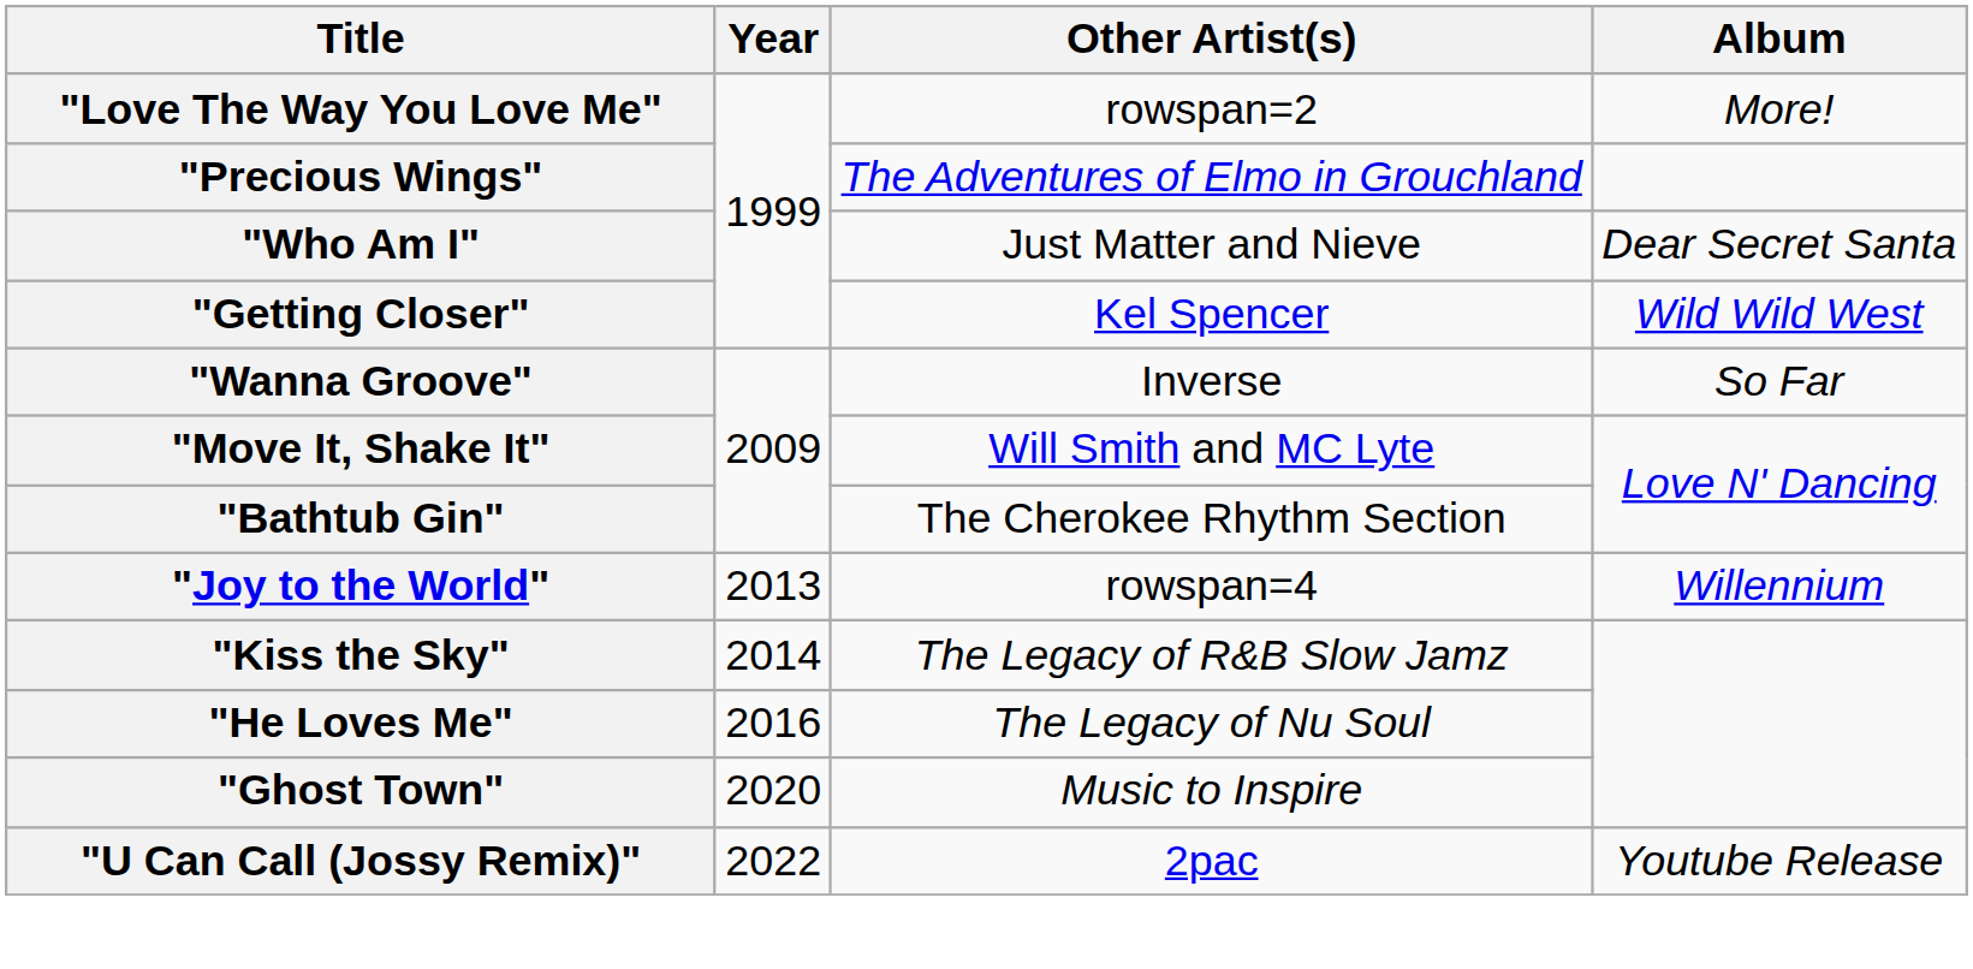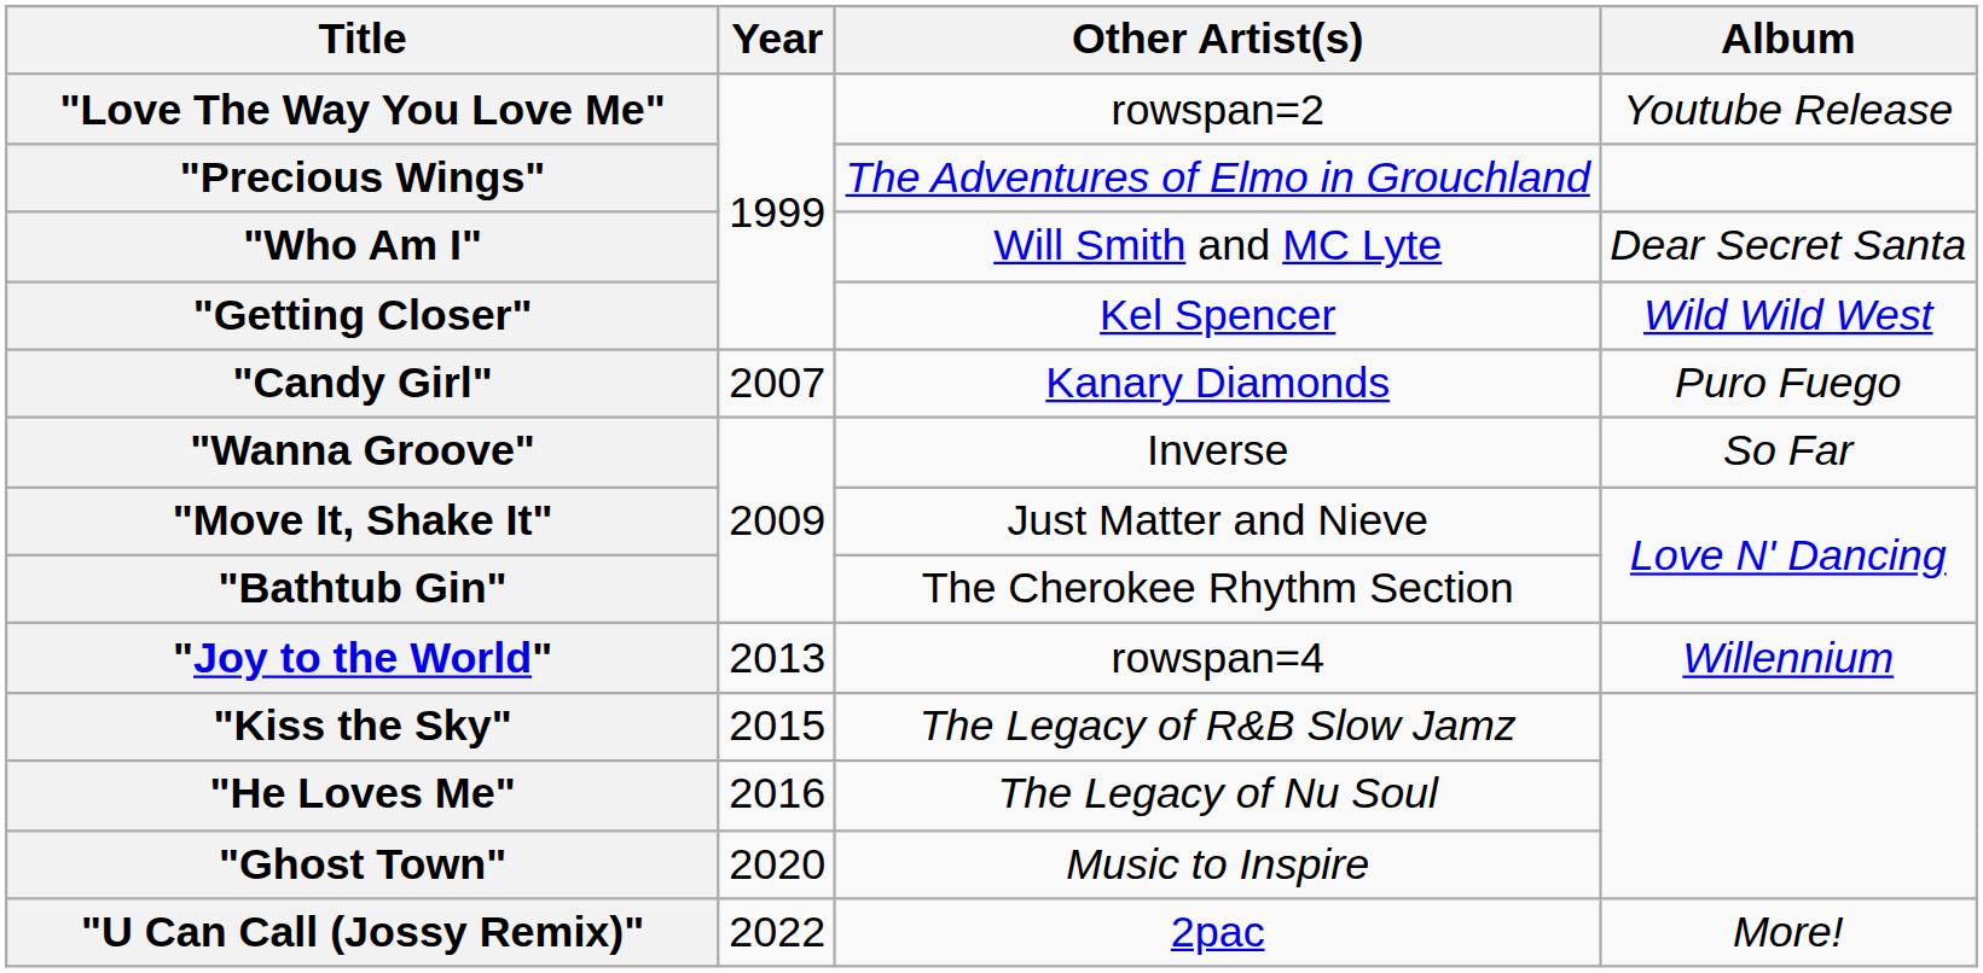"Love The Way You Love Me" | Album: More! -> Youtube Release
"Who Am I" | Other Artist(s): Just Matter and Nieve -> Will Smith and MC Lyte
+ row: "Candy Girl" | 2007 | Kanary Diamonds | Puro Fuego
"Move It, Shake It" | Other Artist(s): Will Smith and MC Lyte -> Just Matter and Nieve
"Kiss the Sky" | Year: 2014 -> 2015
"U Can Call (Jossy Remix)" | Album: Youtube Release -> More!
